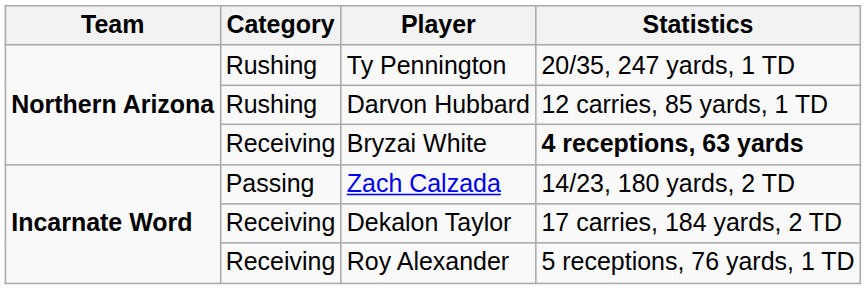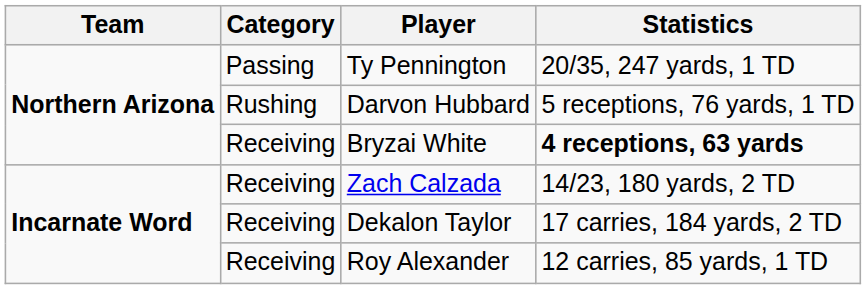Ty Pennington | Category: Rushing -> Passing
Darvon Hubbard | Statistics: 12 carries, 85 yards, 1 TD -> 5 receptions, 76 yards, 1 TD
Zach Calzada | Category: Passing -> Receiving
Roy Alexander | Statistics: 5 receptions, 76 yards, 1 TD -> 12 carries, 85 yards, 1 TD
